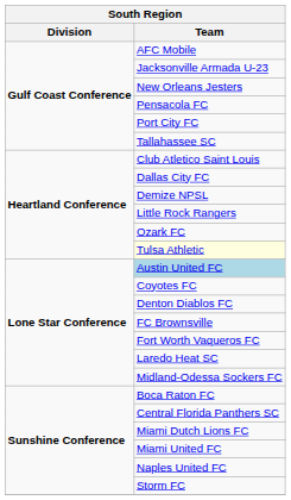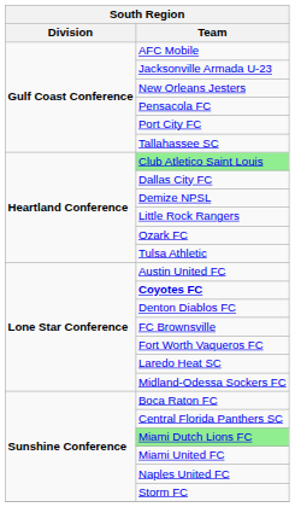Club Atletico Saint Louis | Team: no background -> lightgreen background
Tulsa Athletic | Team: lightyellow background -> no background
Austin United FC | Team: lightblue background -> no background
Coyotes FC | Team: normal -> bold
Miami Dutch Lions FC | Team: no background -> lightgreen background
